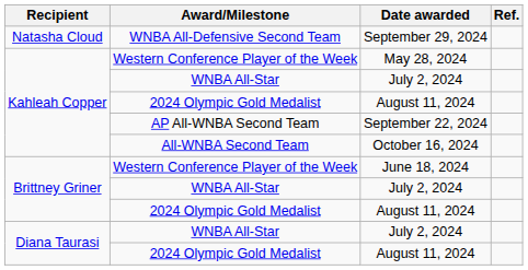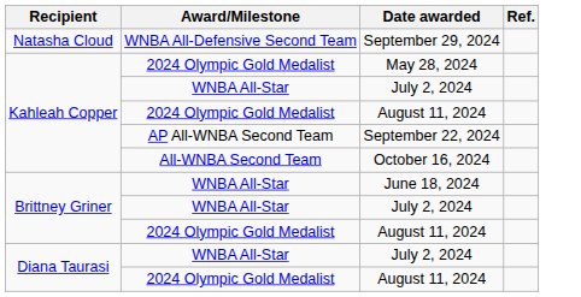May 28, 2024 | Award/Milestone: Western Conference Player of the Week -> 2024 Olympic Gold Medalist
June 18, 2024 | Award/Milestone: Western Conference Player of the Week -> WNBA All-Star
